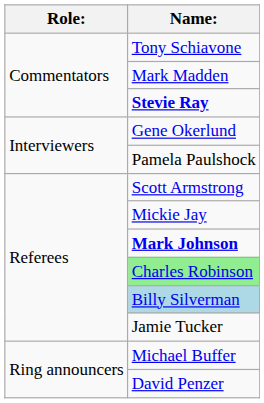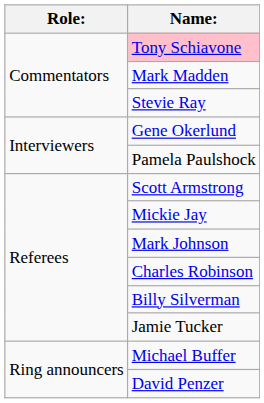Tony Schiavone | Name:: no background -> pink background
Stevie Ray | Name:: bold -> normal
Mark Johnson | Name:: bold -> normal
Charles Robinson | Name:: lightgreen background -> no background
Billy Silverman | Name:: lightblue background -> no background
